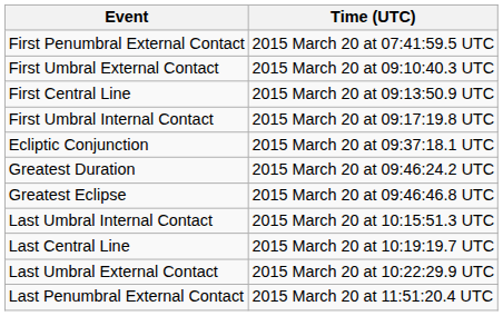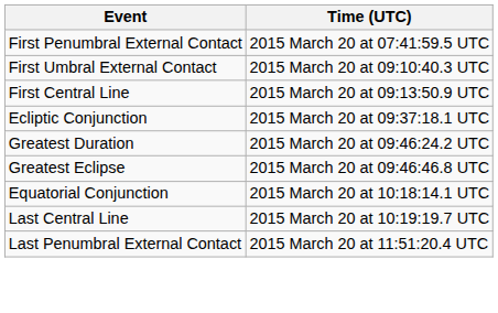- row: First Umbral Internal Contact | 2015 March 20 at 09:17:19.8 UTC
+ row: Equatorial Conjunction | 2015 March 20 at 10:18:14.1 UTC
- row: Last Umbral Internal Contact | 2015 March 20 at 10:15:51.3 UTC
- row: Last Umbral External Contact | 2015 March 20 at 10:22:29.9 UTC
